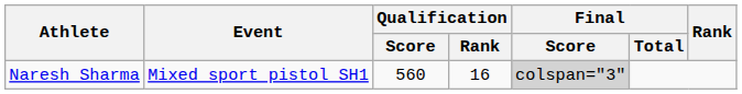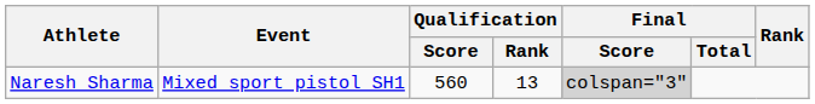Naresh Sharma | Qualification / Rank: 16 -> 13
